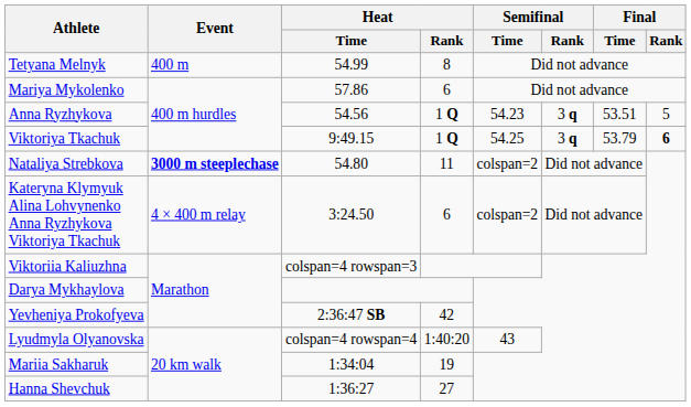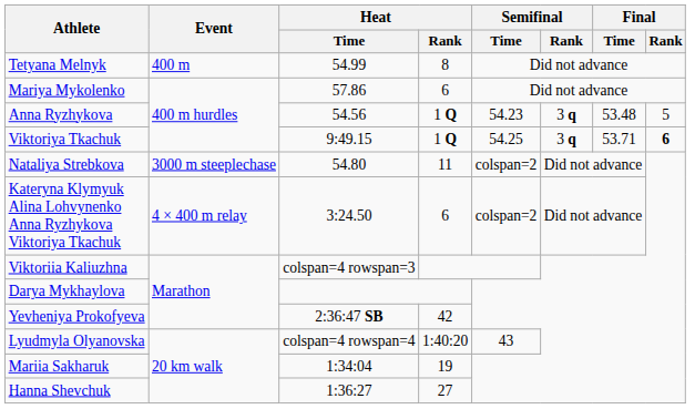Anna Ryzhykova | Final / Time: 53.51 -> 53.48
Viktoriya Tkachuk | Final / Time: 53.79 -> 53.71
Nataliya Strebkova | Event: bold -> normal
